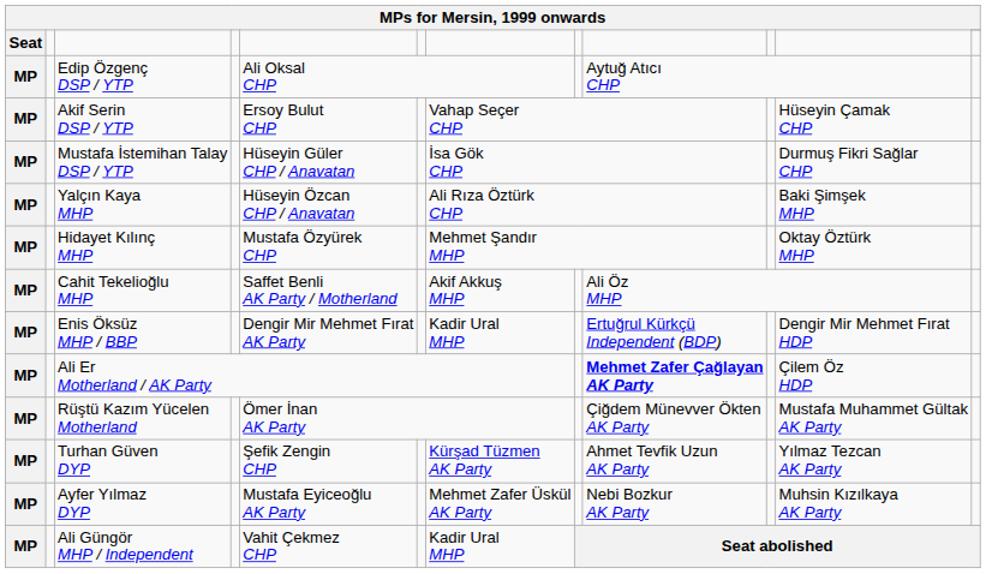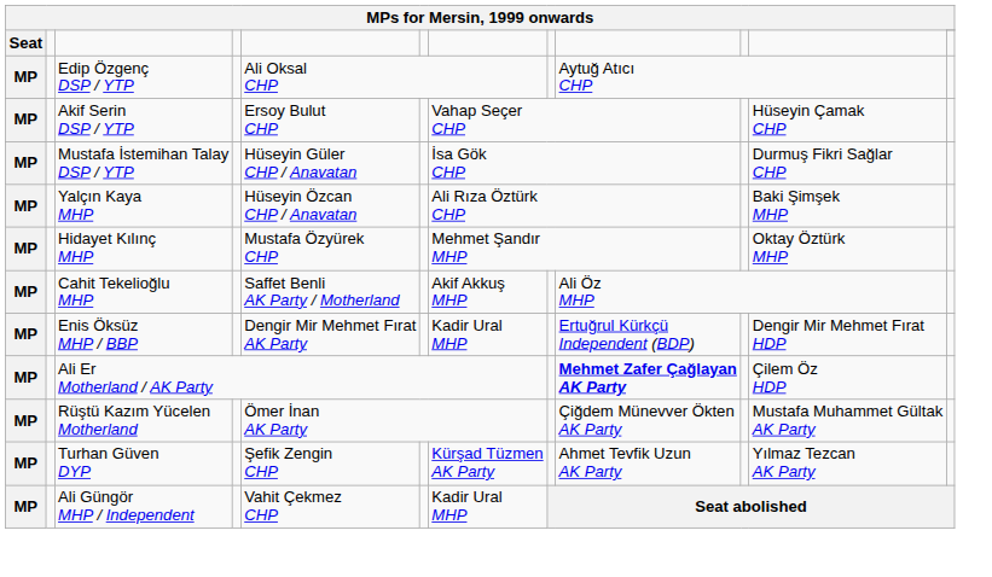- row: MP | Ayfer Yılmaz DYP | Mustafa Eyiceoğlu AK Party | Mehmet Zafer Üskül AK Party | Nebi Bozkur AK Party | Muhsin Kızılkaya AK Party
